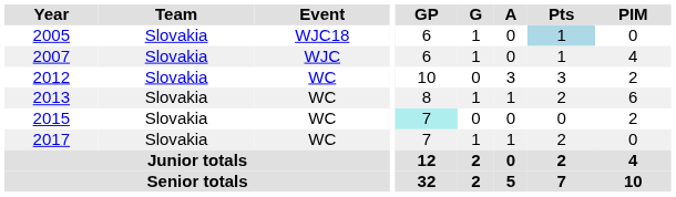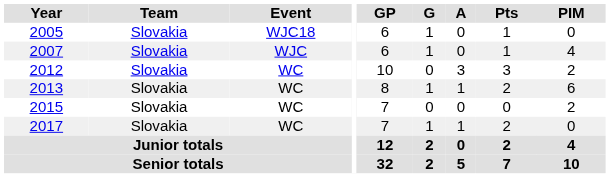2005 | Pts: lightblue background -> no background
2015 | GP: paleturquoise background -> no background
